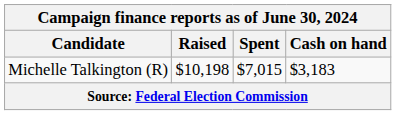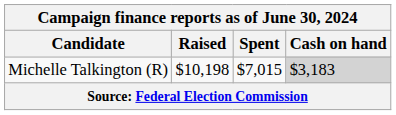Michelle Talkington (R) | Cash on hand: no background -> lightgrey background
